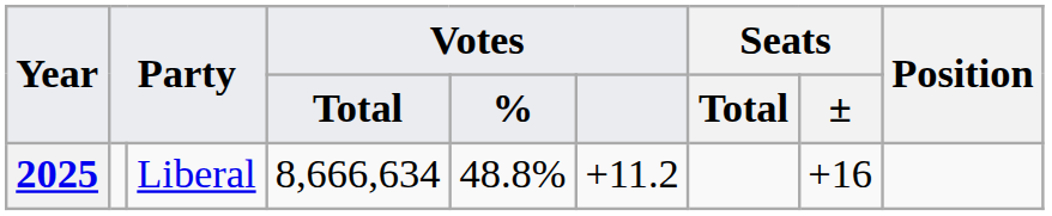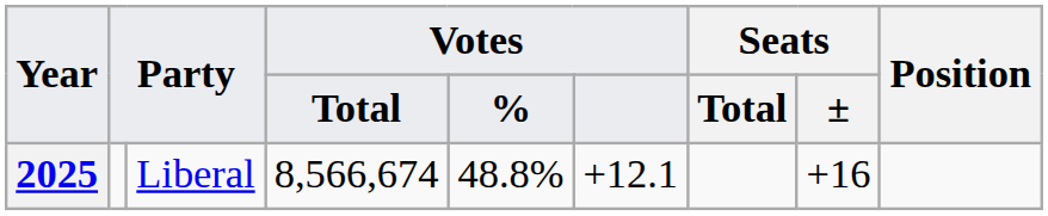2025 | Votes / Total: 8,666,634 -> 8,566,674
2025 | Votes: +11.2 -> +12.1
